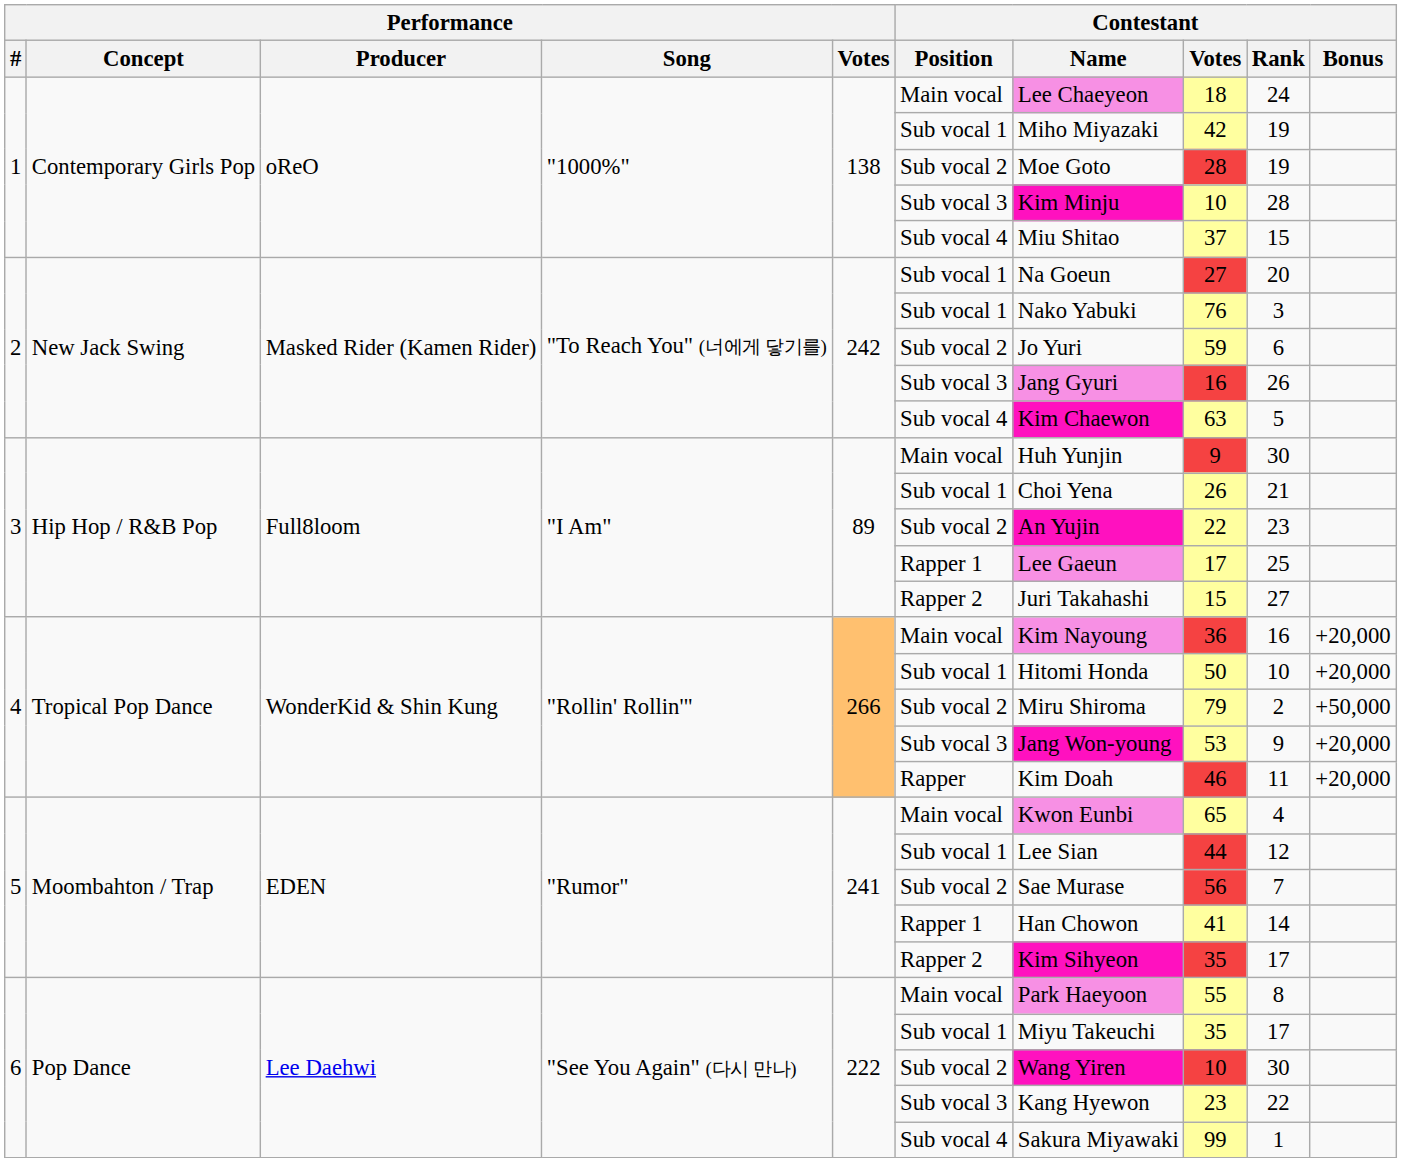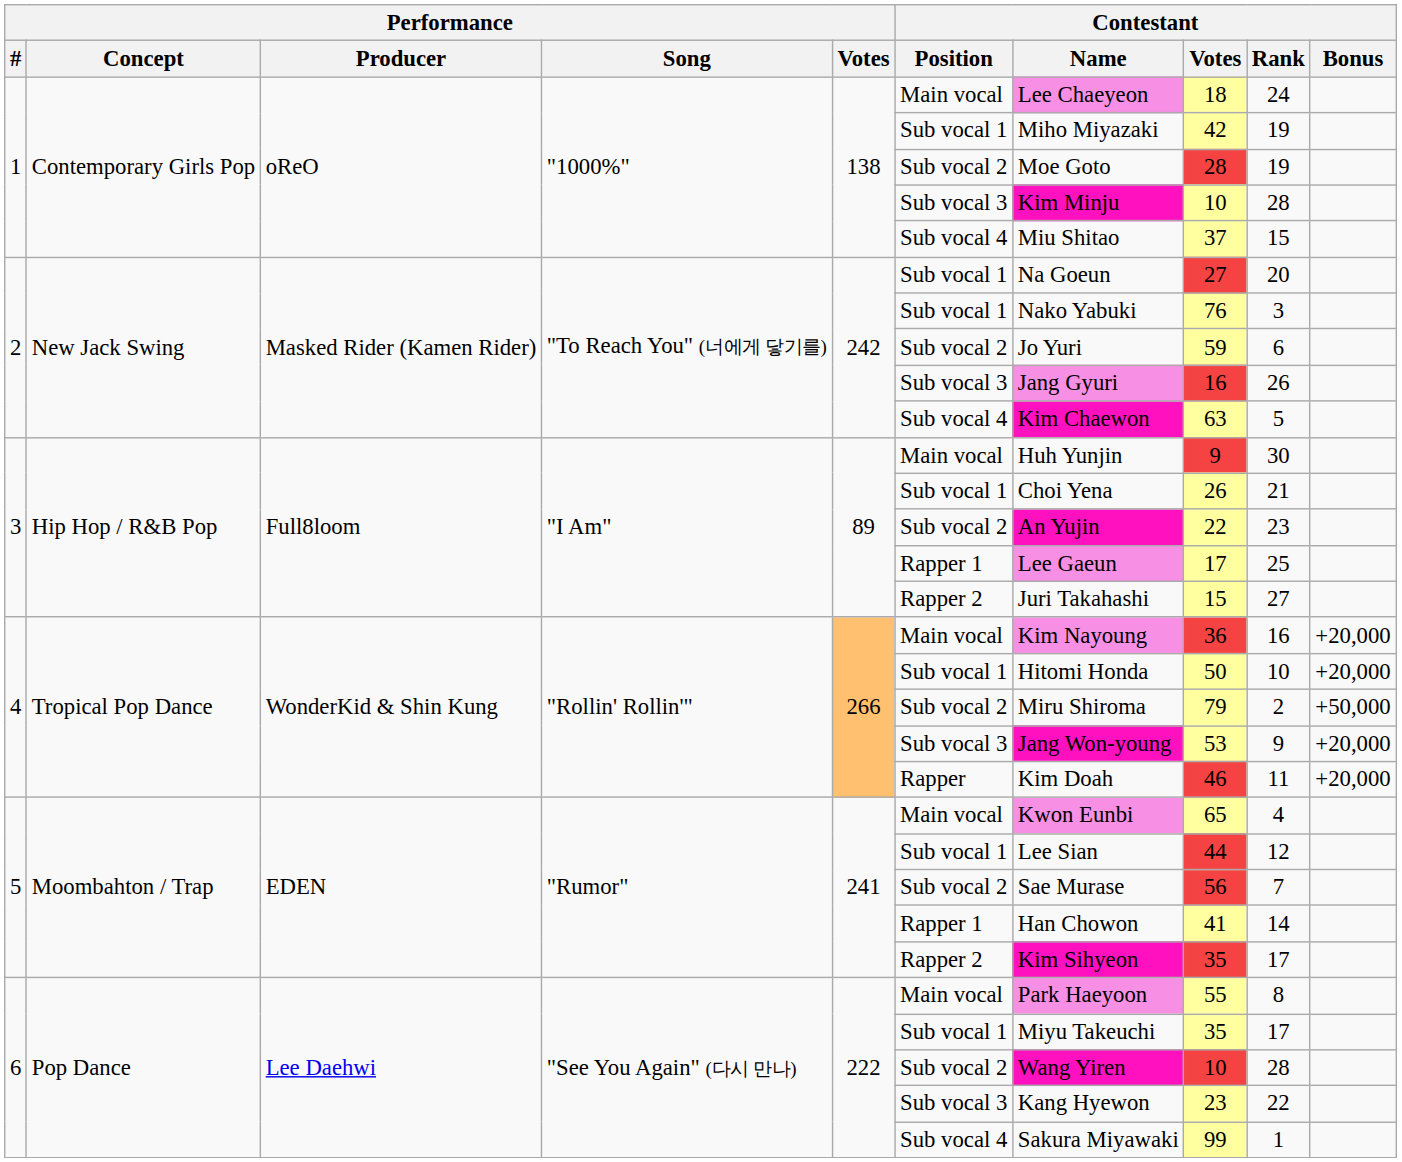row 30 | Contestant / Rank: 30 -> 28
